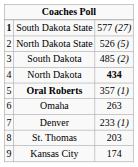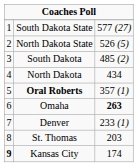South Dakota State | column 1: bold -> normal
North Dakota | column 3: bold -> normal
Omaha | column 3: normal -> bold
Kansas City | column 1: normal -> bold
